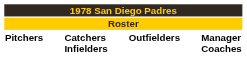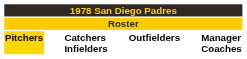Pitchers | column 1: no background -> gold background
